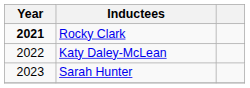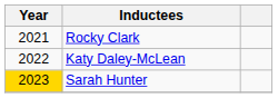Rocky Clark | Year: bold -> normal
Sarah Hunter | Year: no background -> gold background
